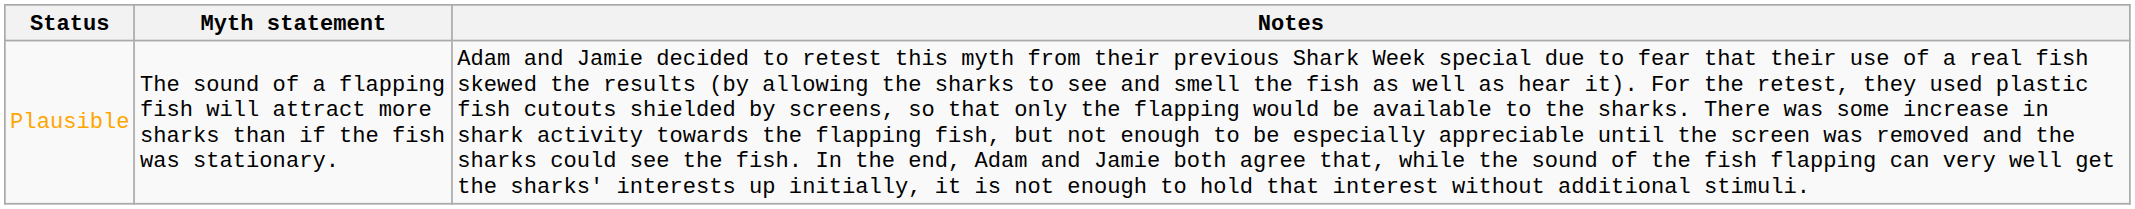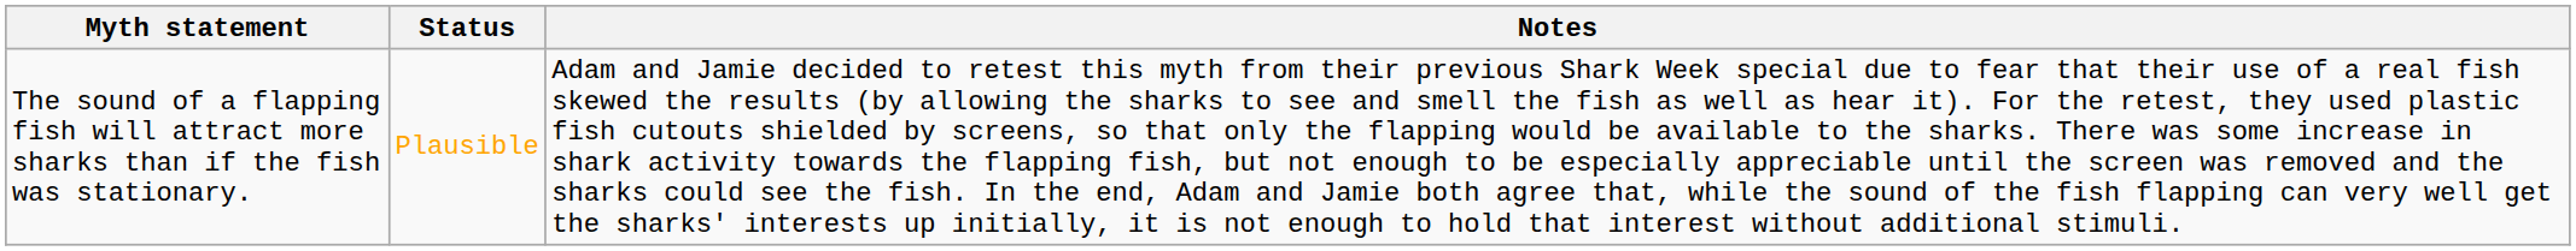columns swapped: Myth statement <-> Status
